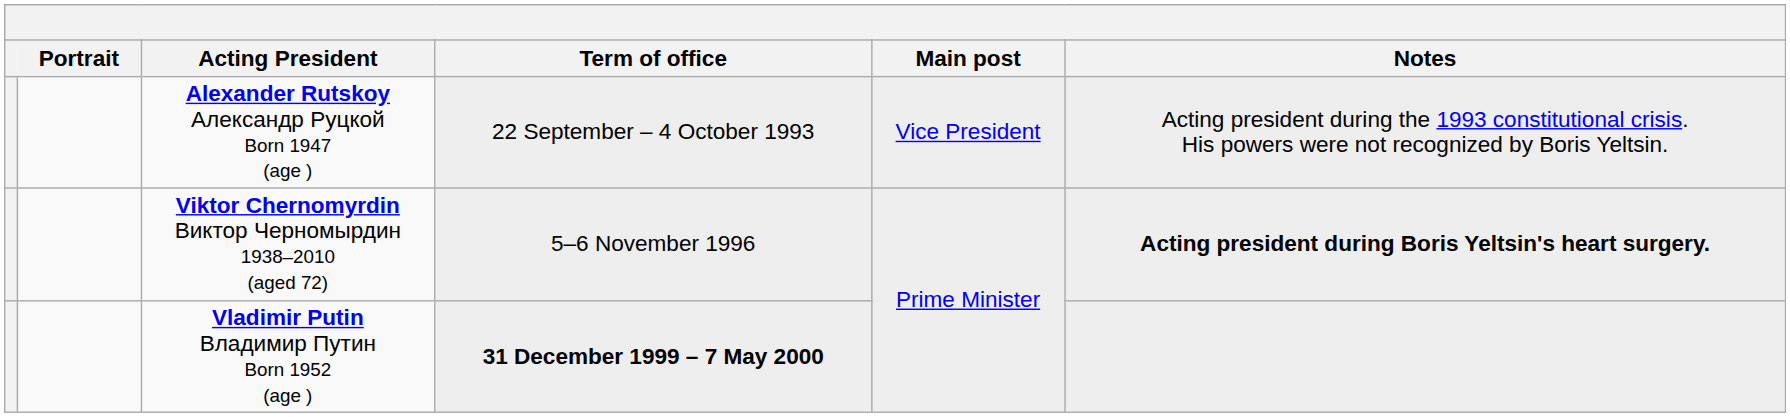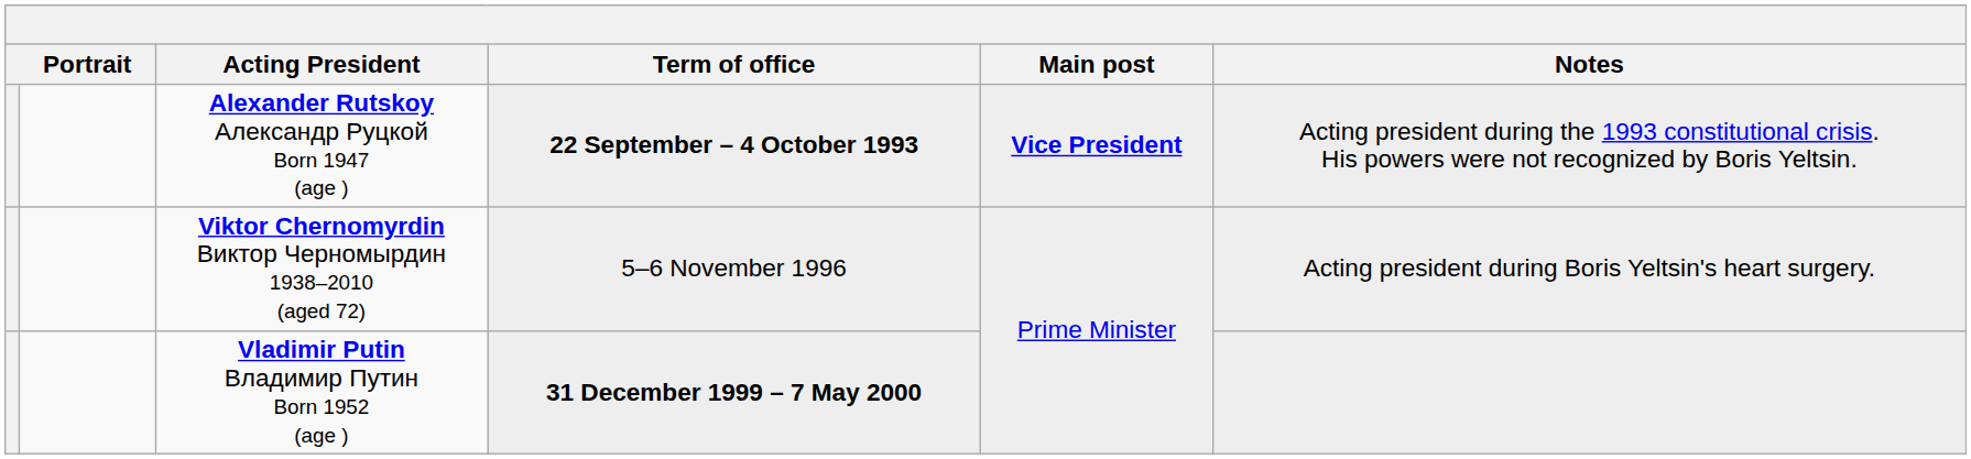Alexander Rutskoy Александр Руцкой Born 1947 (age ) | Term of office: normal -> bold
Alexander Rutskoy Александр Руцкой Born 1947 (age ) | Main post: normal -> bold
Viktor Chernomyrdin Виктор Черномырдин 1938–2010 (aged 72) | Notes: bold -> normal
